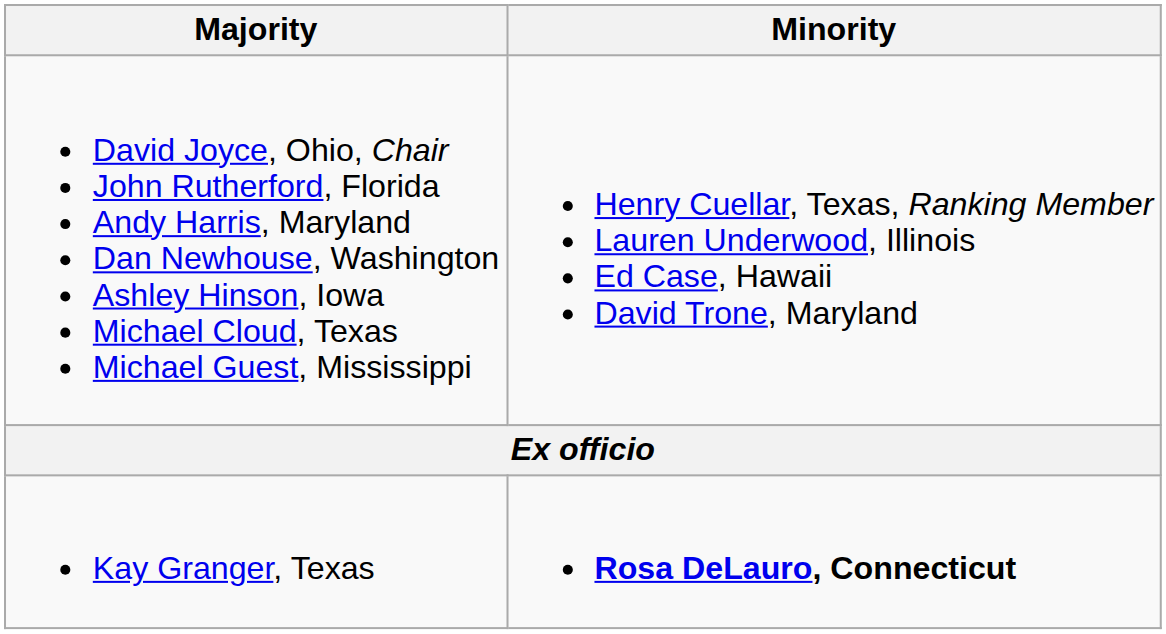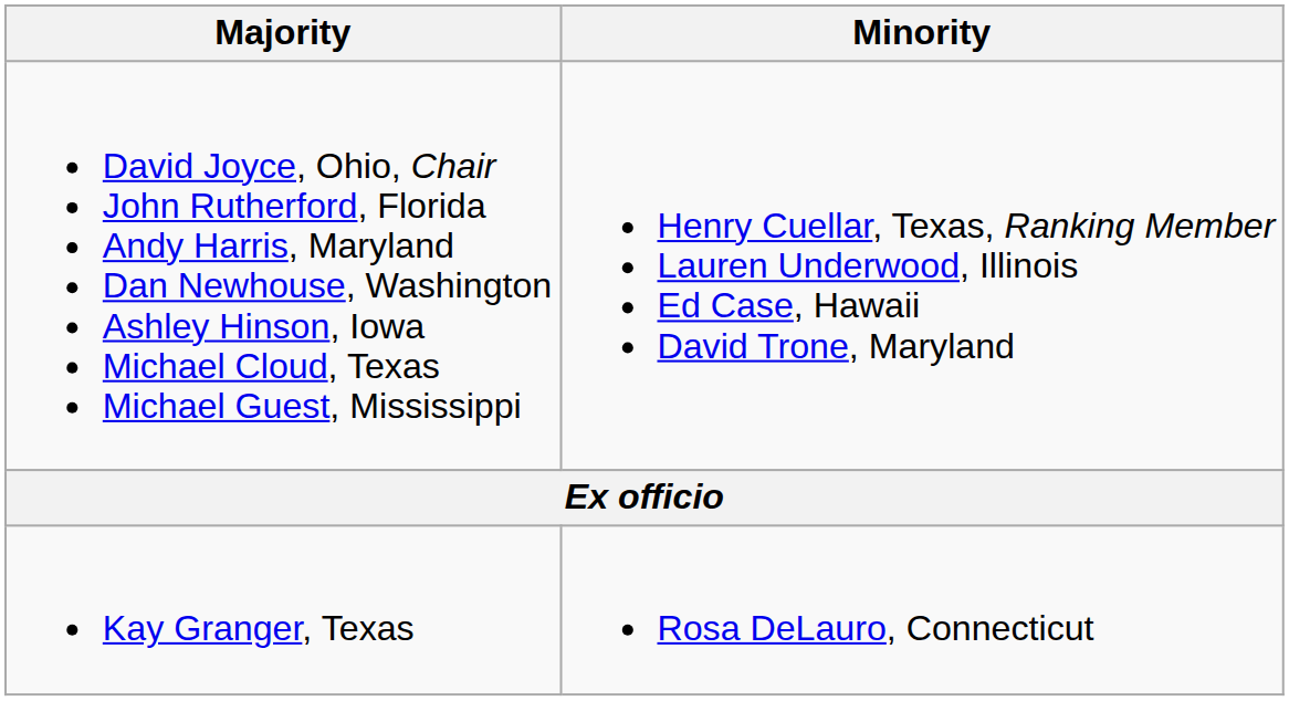Kay Granger, Texas | Minority: bold -> normal
